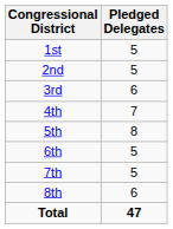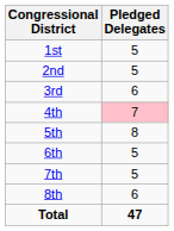4th | Pledged Delegates: no background -> pink background
